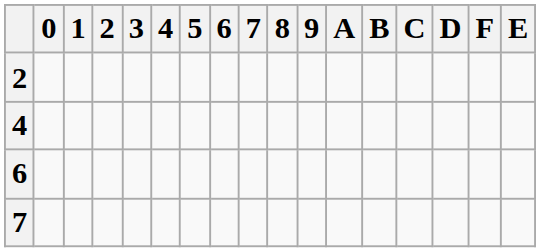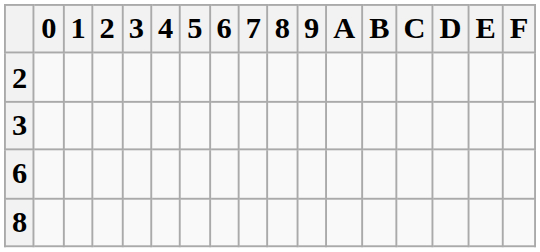columns swapped: E <-> F
row 3 | column 1: 4 -> 3
row 5 | column 1: 7 -> 8
